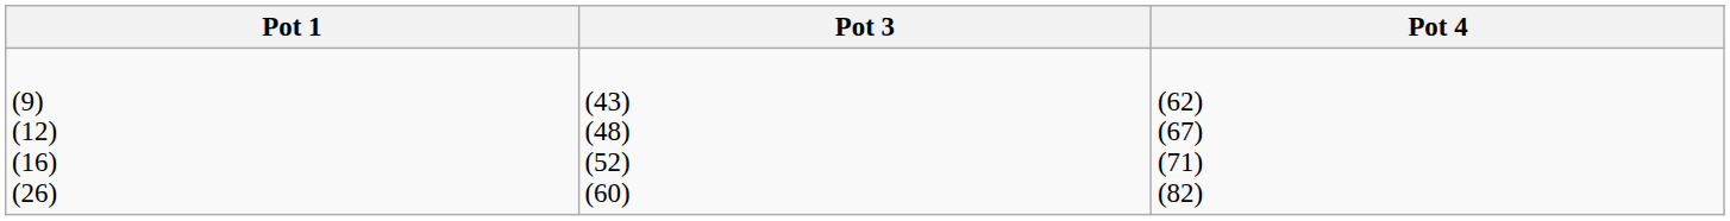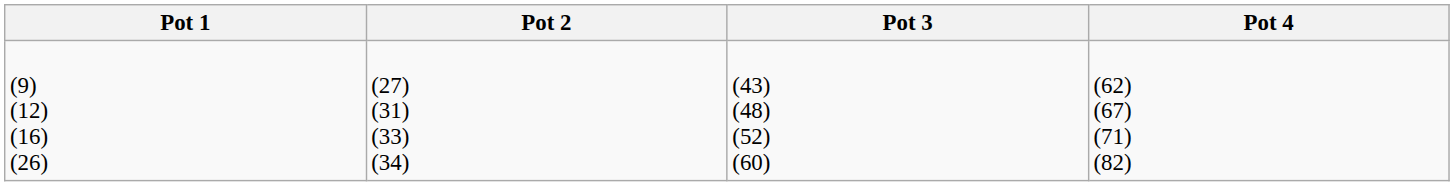+ column: Pot 2 | (27) (31) (33) (34)
